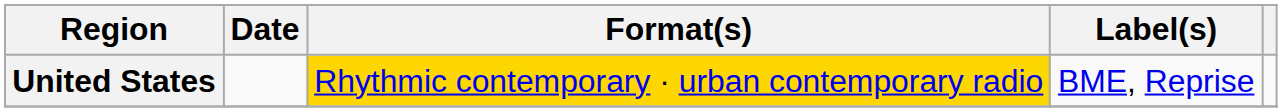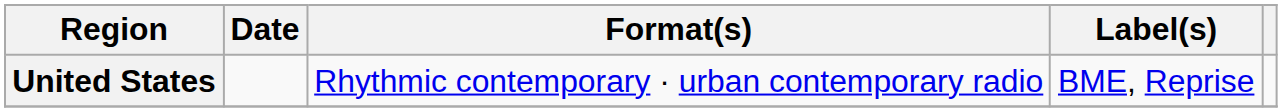United States | Format(s): gold background -> no background
